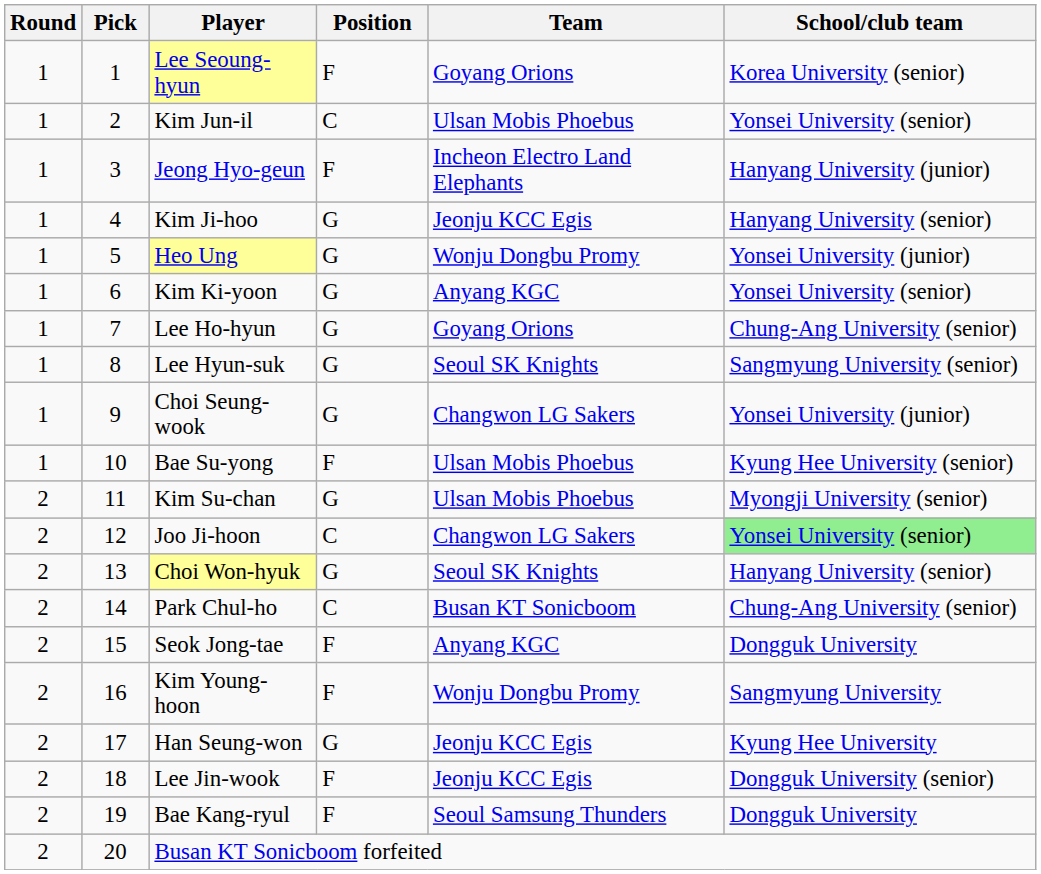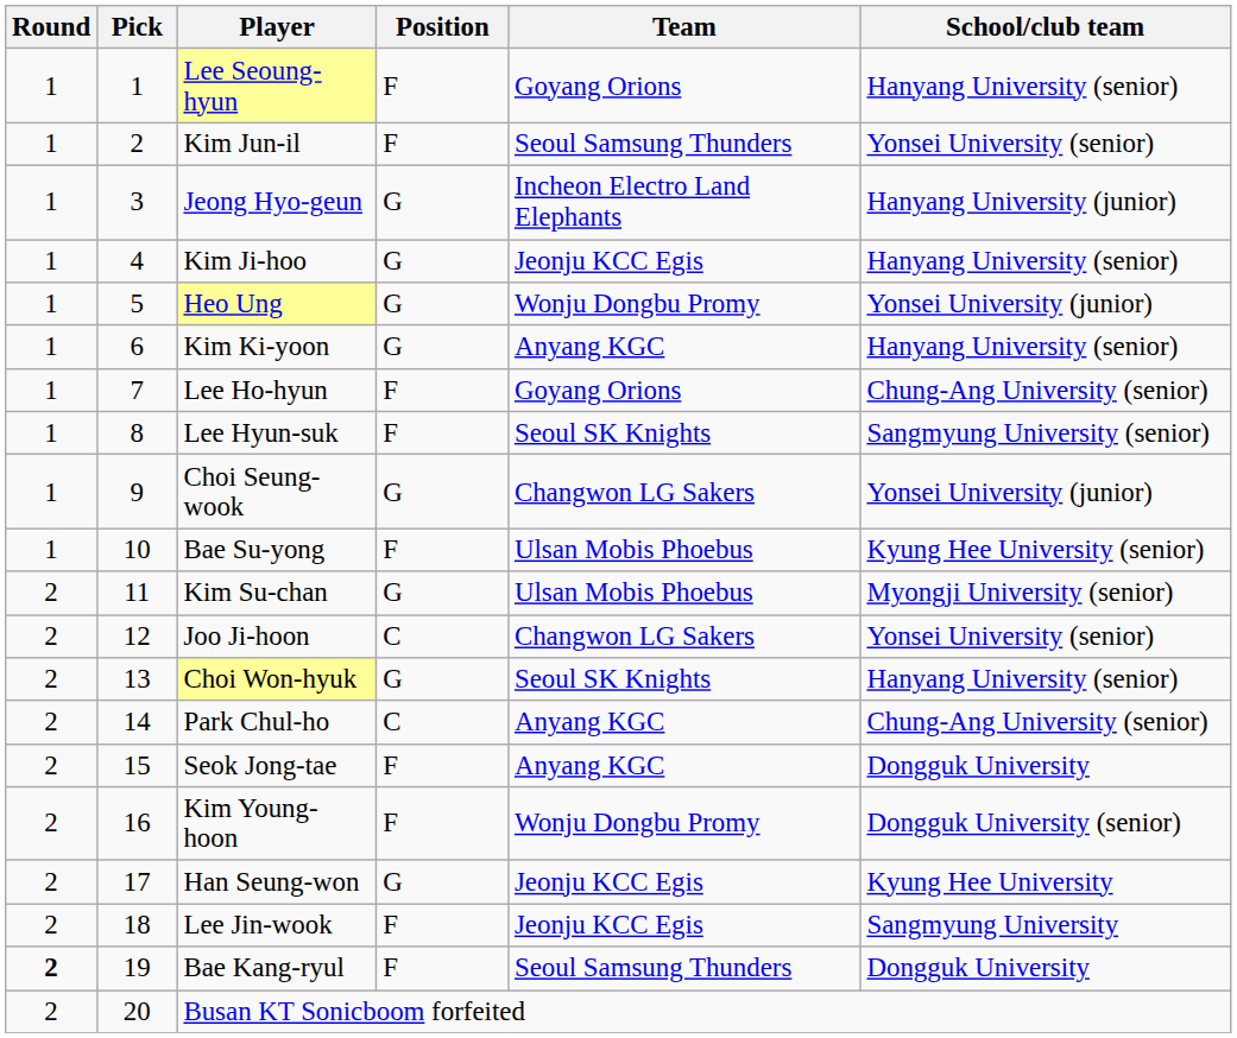Lee Seoung-hyun | School/club team: Korea University (senior) -> Hanyang University (senior)
Kim Jun-il | Position: C -> F
Kim Jun-il | Team: Ulsan Mobis Phoebus -> Seoul Samsung Thunders
Jeong Hyo-geun | Position: F -> G
Kim Ki-yoon | School/club team: Yonsei University (senior) -> Hanyang University (senior)
Lee Ho-hyun | Position: G -> F
Lee Hyun-suk | Position: G -> F
Joo Ji-hoon | School/club team: lightgreen background -> no background
Park Chul-ho | Team: Busan KT Sonicboom -> Anyang KGC
Kim Young-hoon | School/club team: Sangmyung University -> Dongguk University (senior)
Lee Jin-wook | School/club team: Dongguk University (senior) -> Sangmyung University
Bae Kang-ryul | Round: normal -> bold
